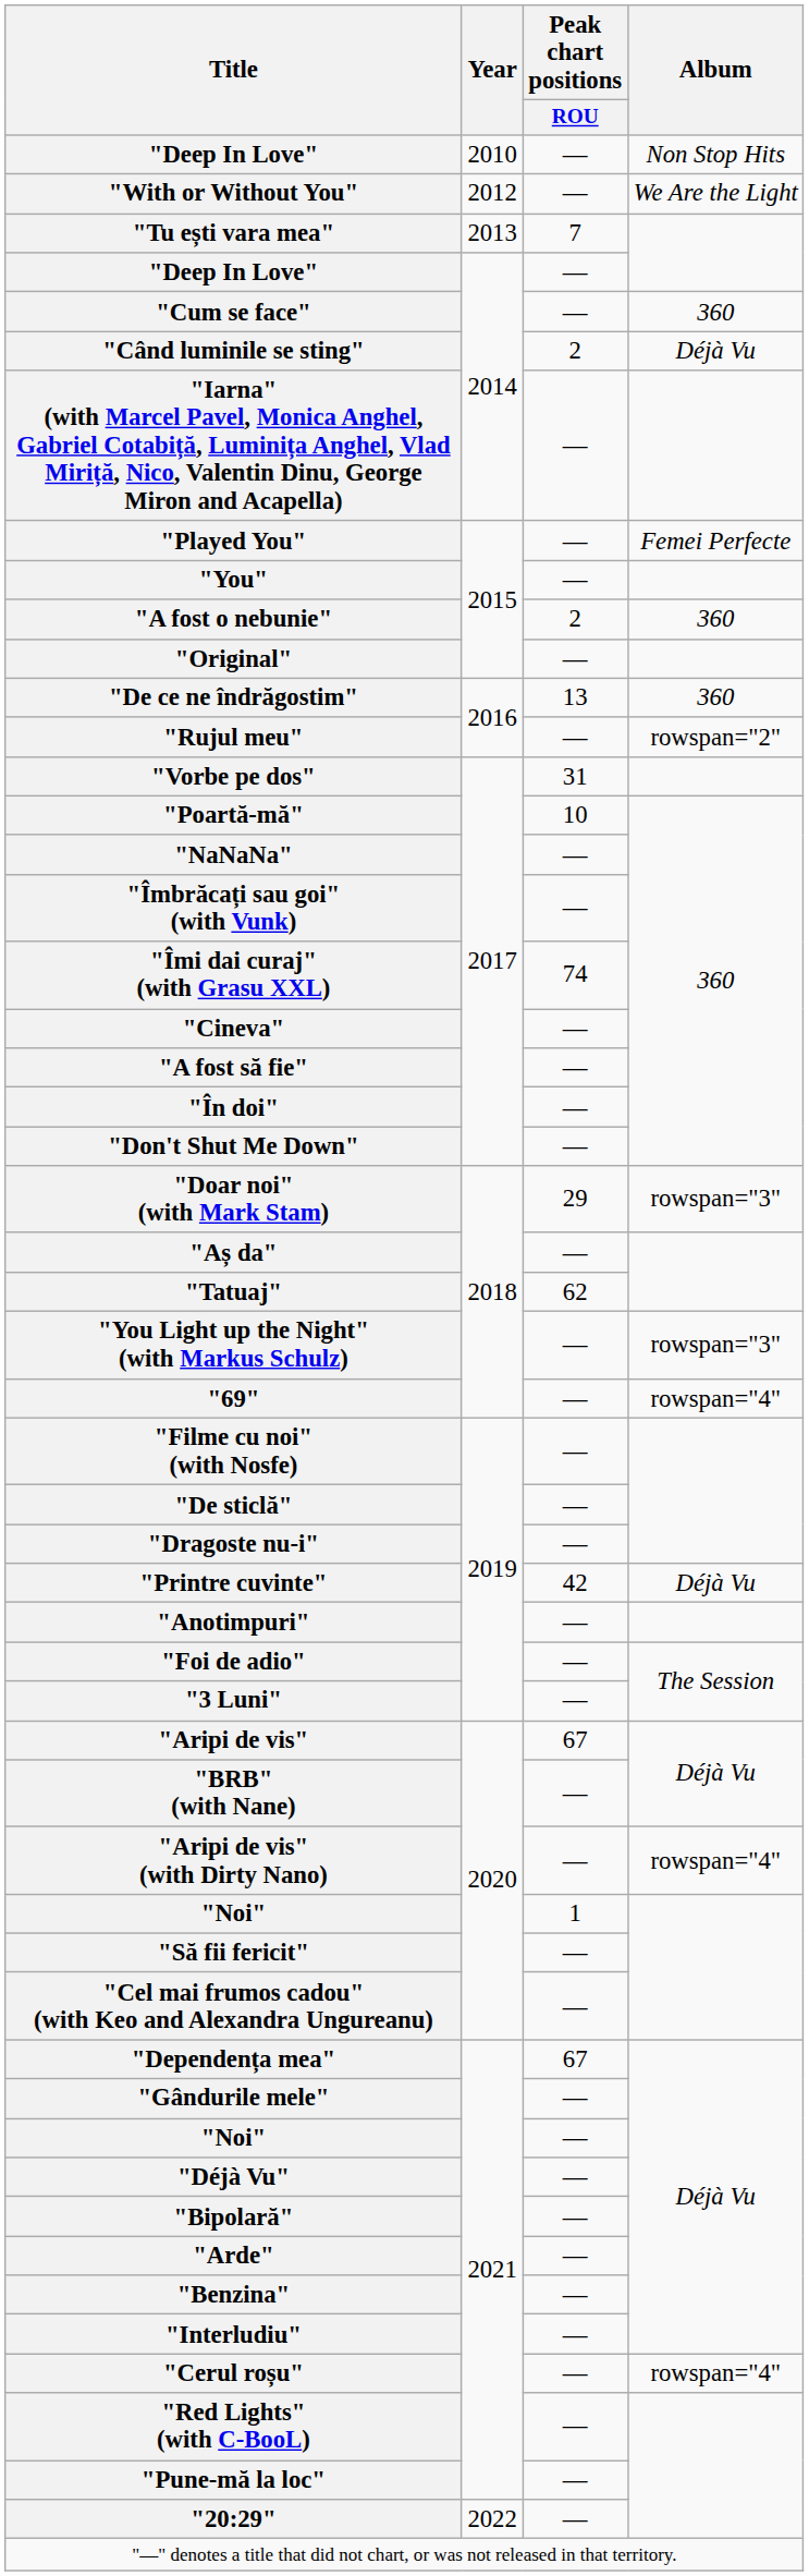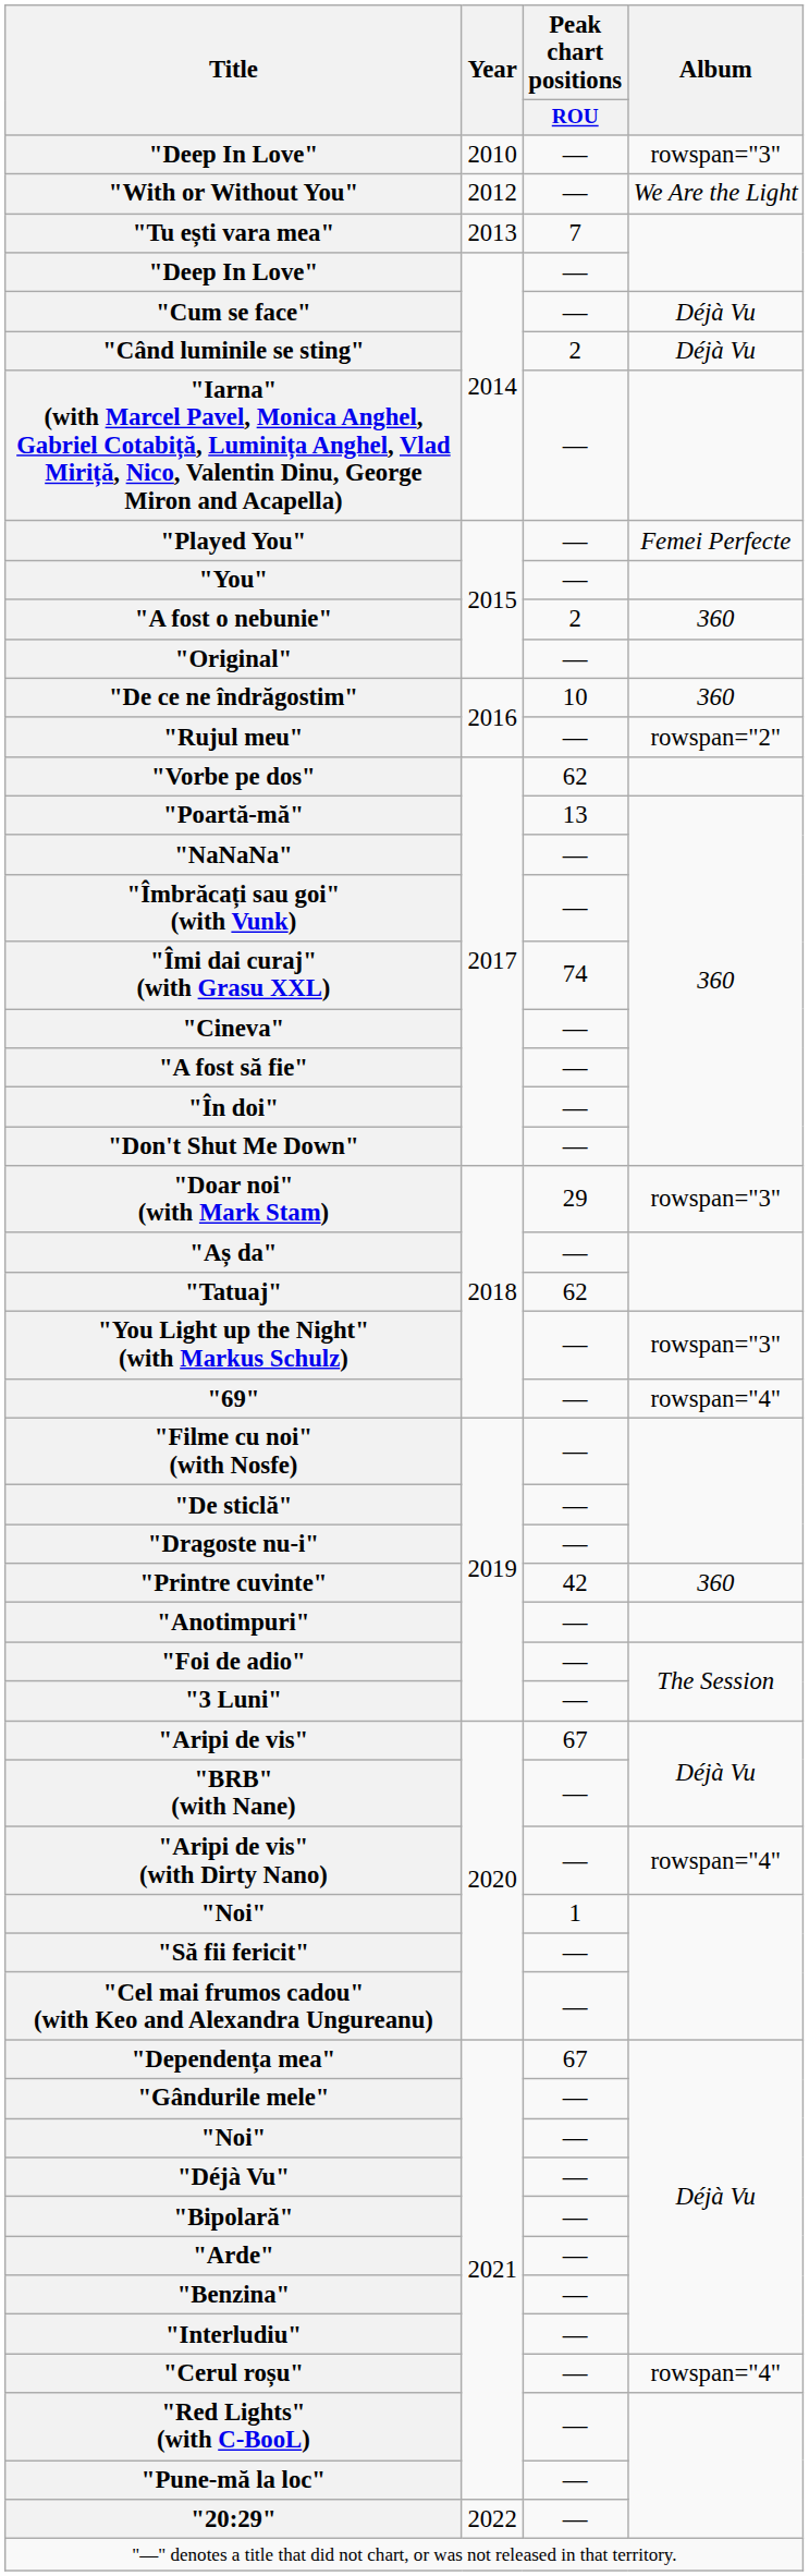"Deep In Love" / 2010 | Album: Non Stop Hits -> rowspan="3"
"Cum se face" | Album: 360 -> Déjà Vu
"De ce ne îndrăgostim" | Peak chart positions / ROU: 13 -> 10
"Vorbe pe dos" | Peak chart positions / ROU: 31 -> 62
"Poartă-mă" | Peak chart positions / ROU: 10 -> 13
"Printre cuvinte" | Album: Déjà Vu -> 360
